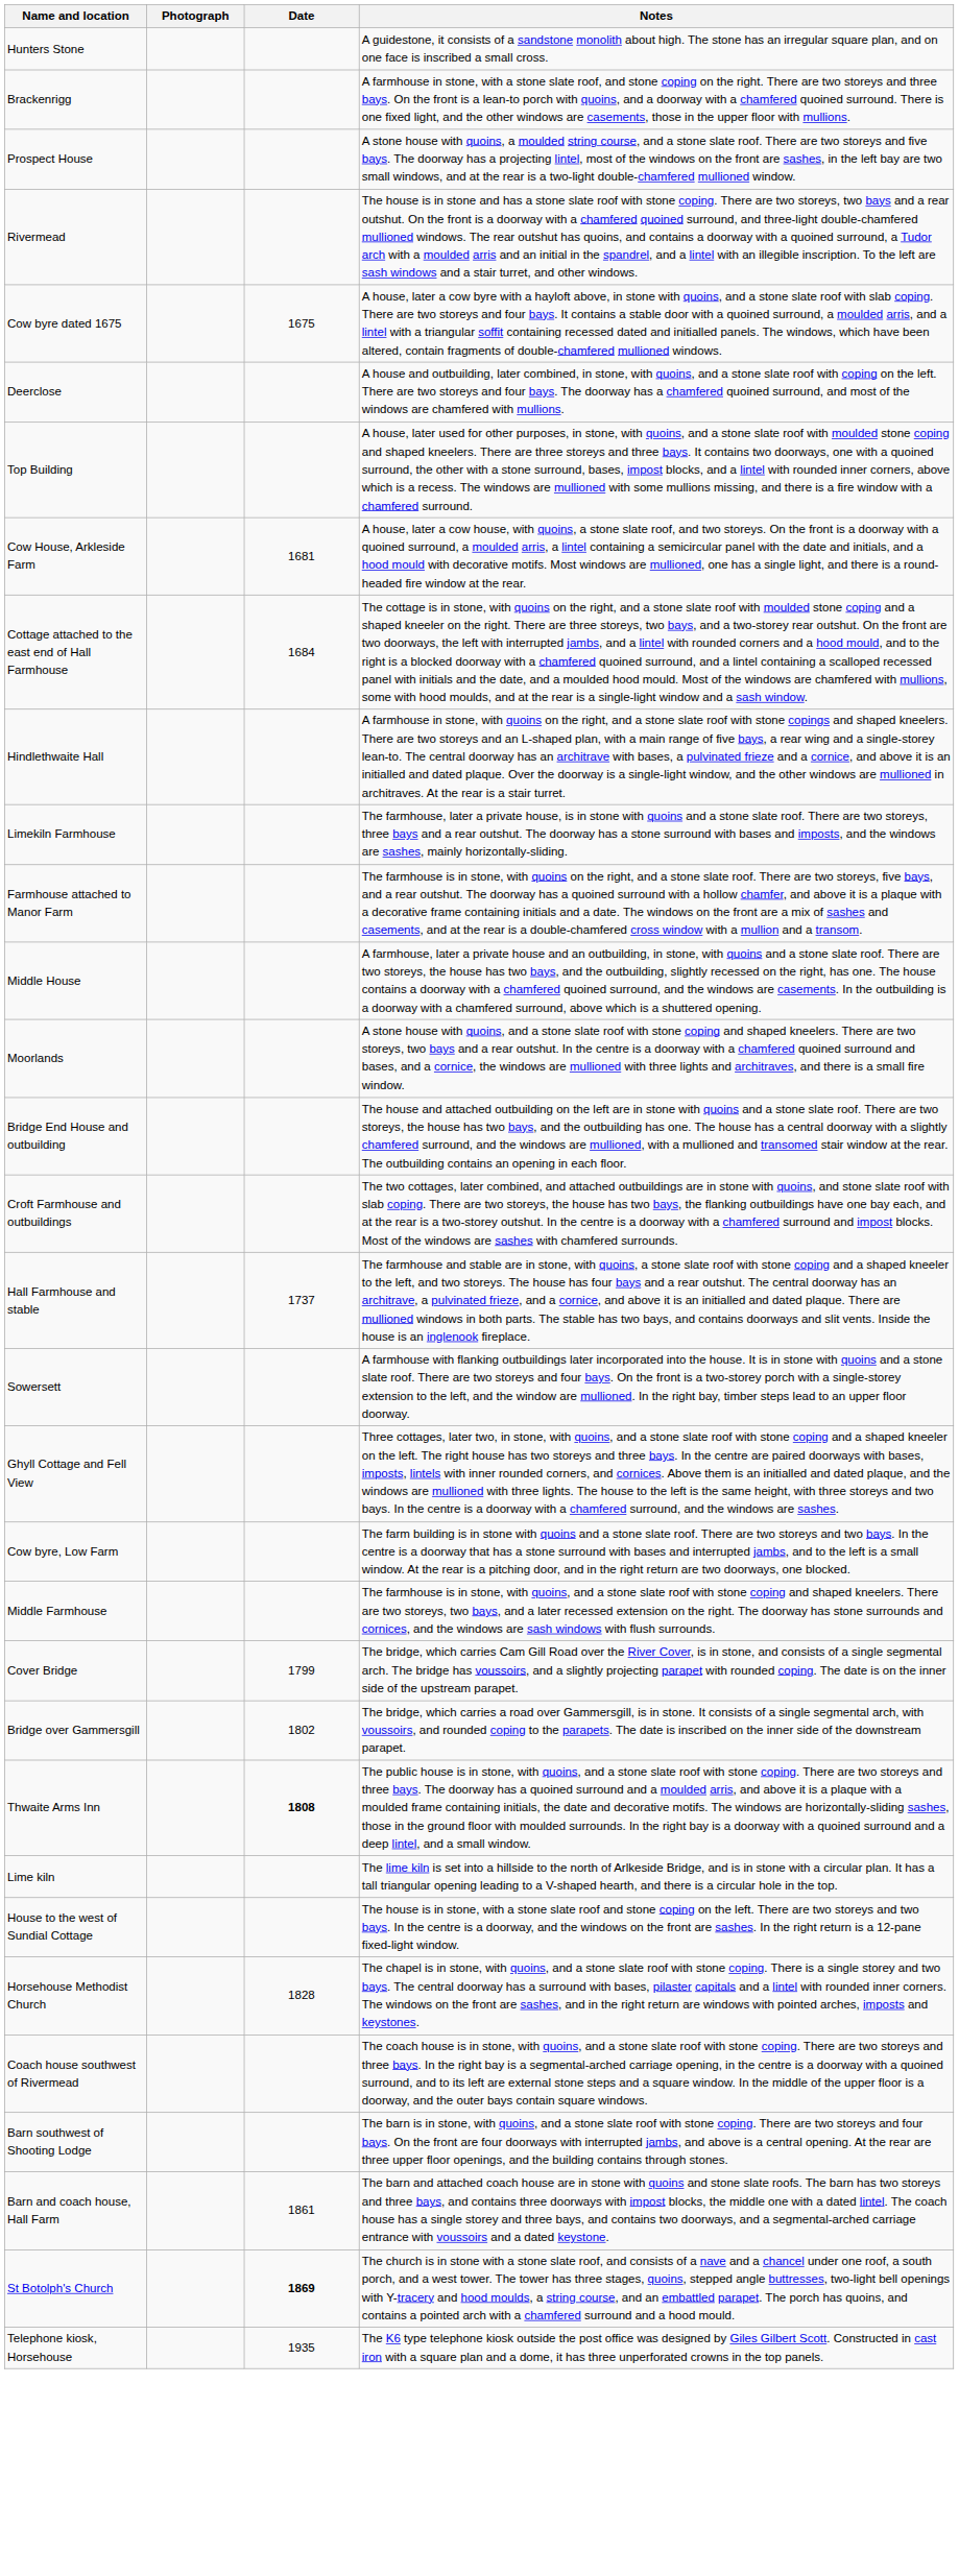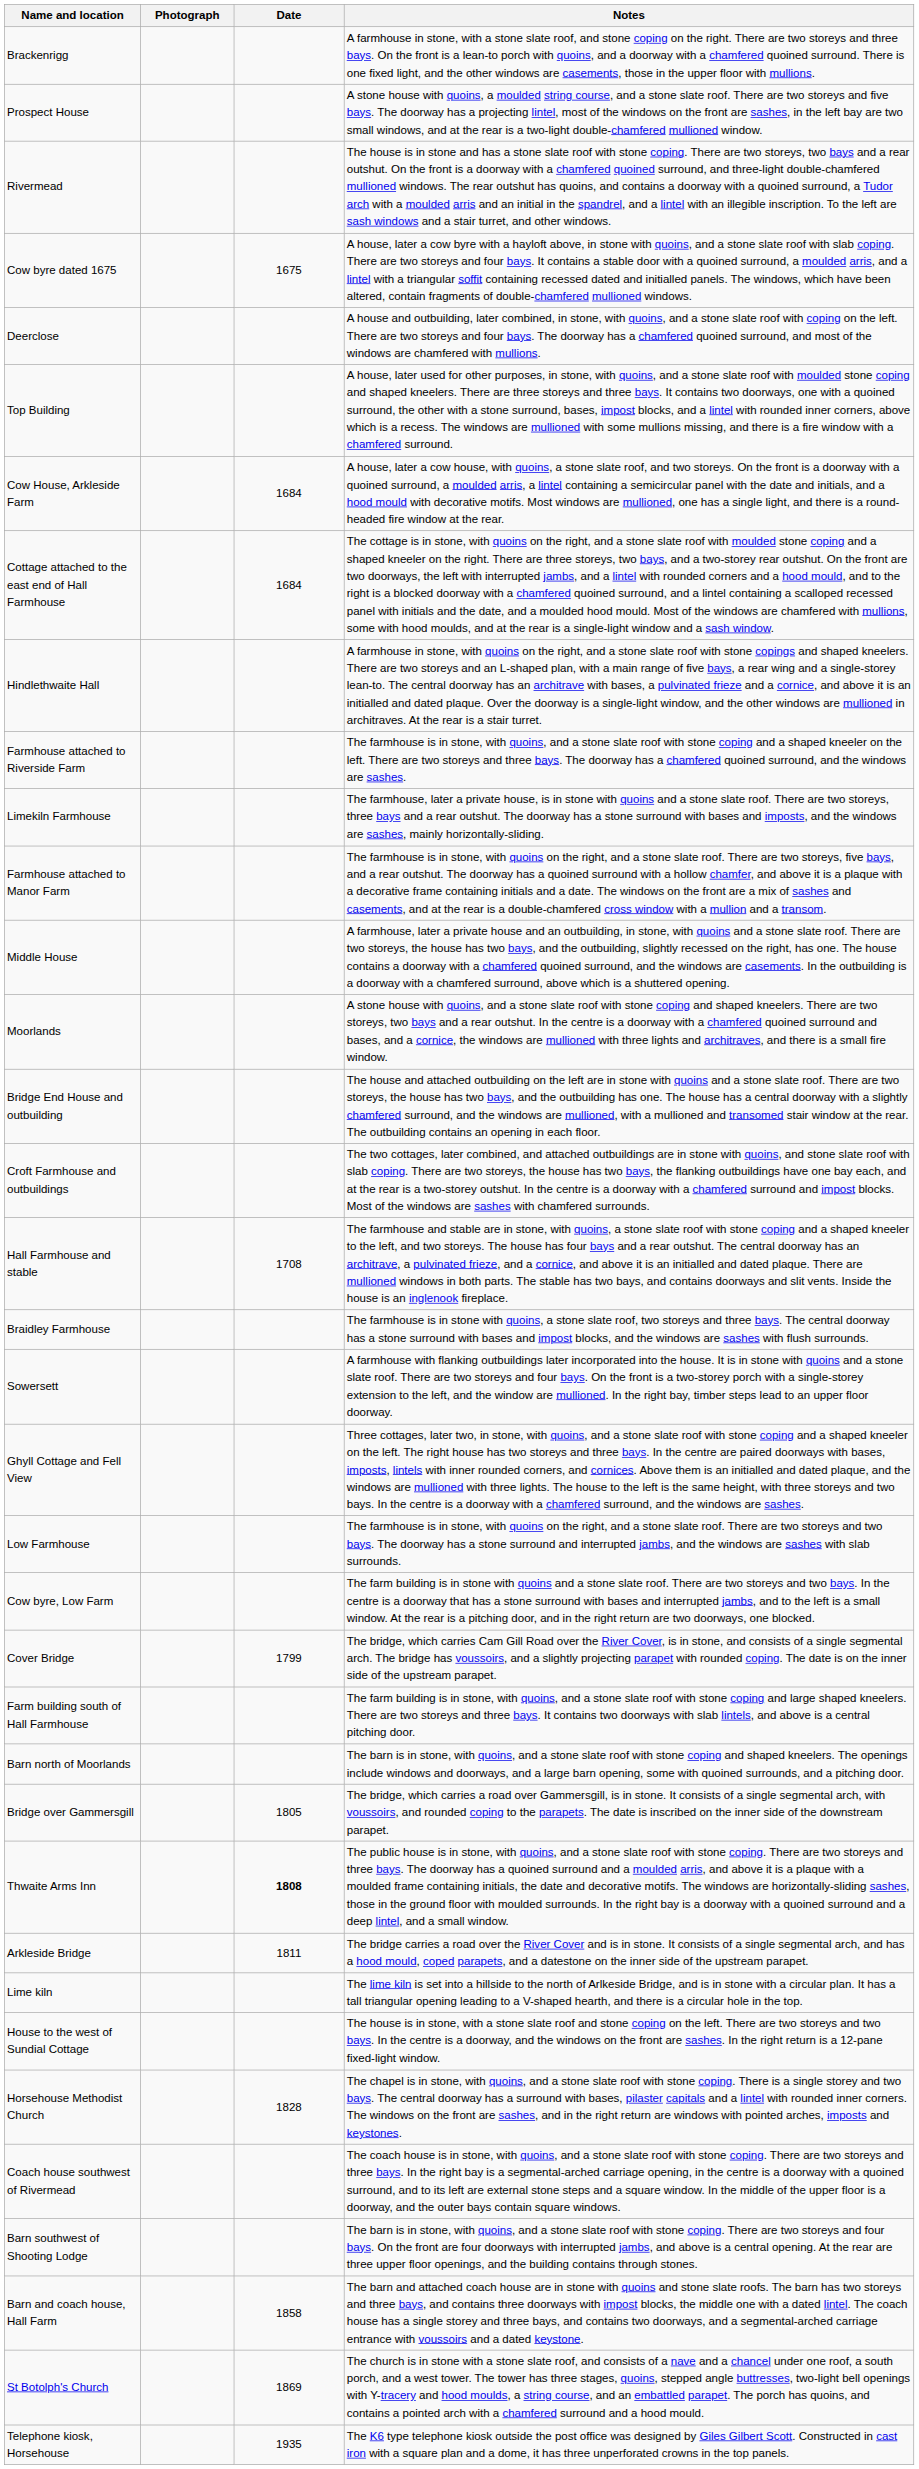- row: Hunters Stone | A guidestone, it consists of a sandstone monolith about high. The stone has an irregular square plan, and on one face is inscribed a small cross.
Cow House, Arkleside Farm | Date: 1681 -> 1684
+ row: Farmhouse attached to Riverside Farm | The farmhouse is in stone, with quoins, and a stone slate roof with stone coping and a shaped kneeler on the left. There are two storeys and three bays. The doorway has a chamfered quoined surround, and the windows are sashes.
Hall Farmhouse and stable | Date: 1737 -> 1708
+ row: Braidley Farmhouse | The farmhouse is in stone with quoins, a stone slate roof, two storeys and three bays. The central doorway has a stone surround with bases and impost blocks, and the windows are sashes with flush surrounds.
+ row: Low Farmhouse | The farmhouse is in stone, with quoins on the right, and a stone slate roof. There are two storeys and two bays. The doorway has a stone surround and interrupted jambs, and the windows are sashes with slab surrounds.
- row: Middle Farmhouse | The farmhouse is in stone, with quoins, and a stone slate roof with stone coping and shaped kneelers. There are two storeys, two bays, and a later recessed extension on the right. The doorway has stone surrounds and cornices, and the windows are sash windows with flush surrounds.
+ row: Farm building south of Hall Farmhouse | The farm building is in stone, with quoins, and a stone slate roof with stone coping and large shaped kneelers. There are two storeys and three bays. It contains two doorways with slab lintels, and above is a central pitching door.
+ row: Barn north of Moorlands | The barn is in stone, with quoins, and a stone slate roof with stone coping and shaped kneelers. The openings include windows and doorways, and a large barn opening, some with quoined surrounds, and a pitching door.
Bridge over Gammersgill | Date: 1802 -> 1805
+ row: Arkleside Bridge | 1811 | The bridge carries a road over the River Cover and is in stone. It consists of a single segmental arch, and has a hood mould, coped parapets, and a datestone on the inner side of the upstream parapet.
Barn and coach house, Hall Farm | Date: 1861 -> 1858
St Botolph's Church | Date: bold -> normal
